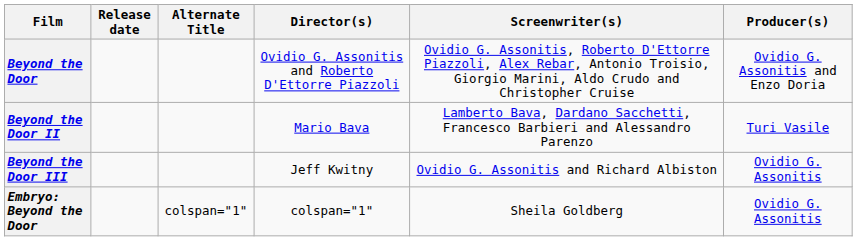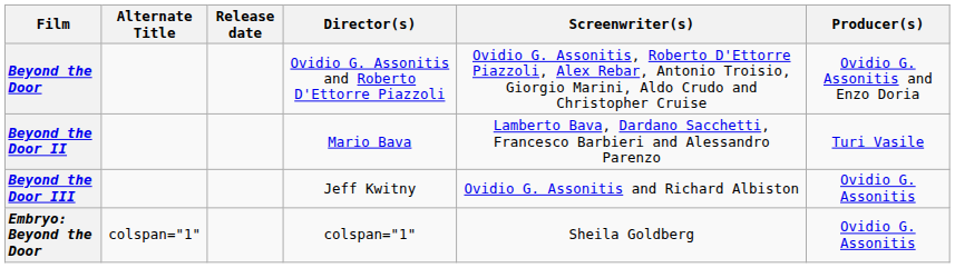columns swapped: Alternate Title <-> Release date
